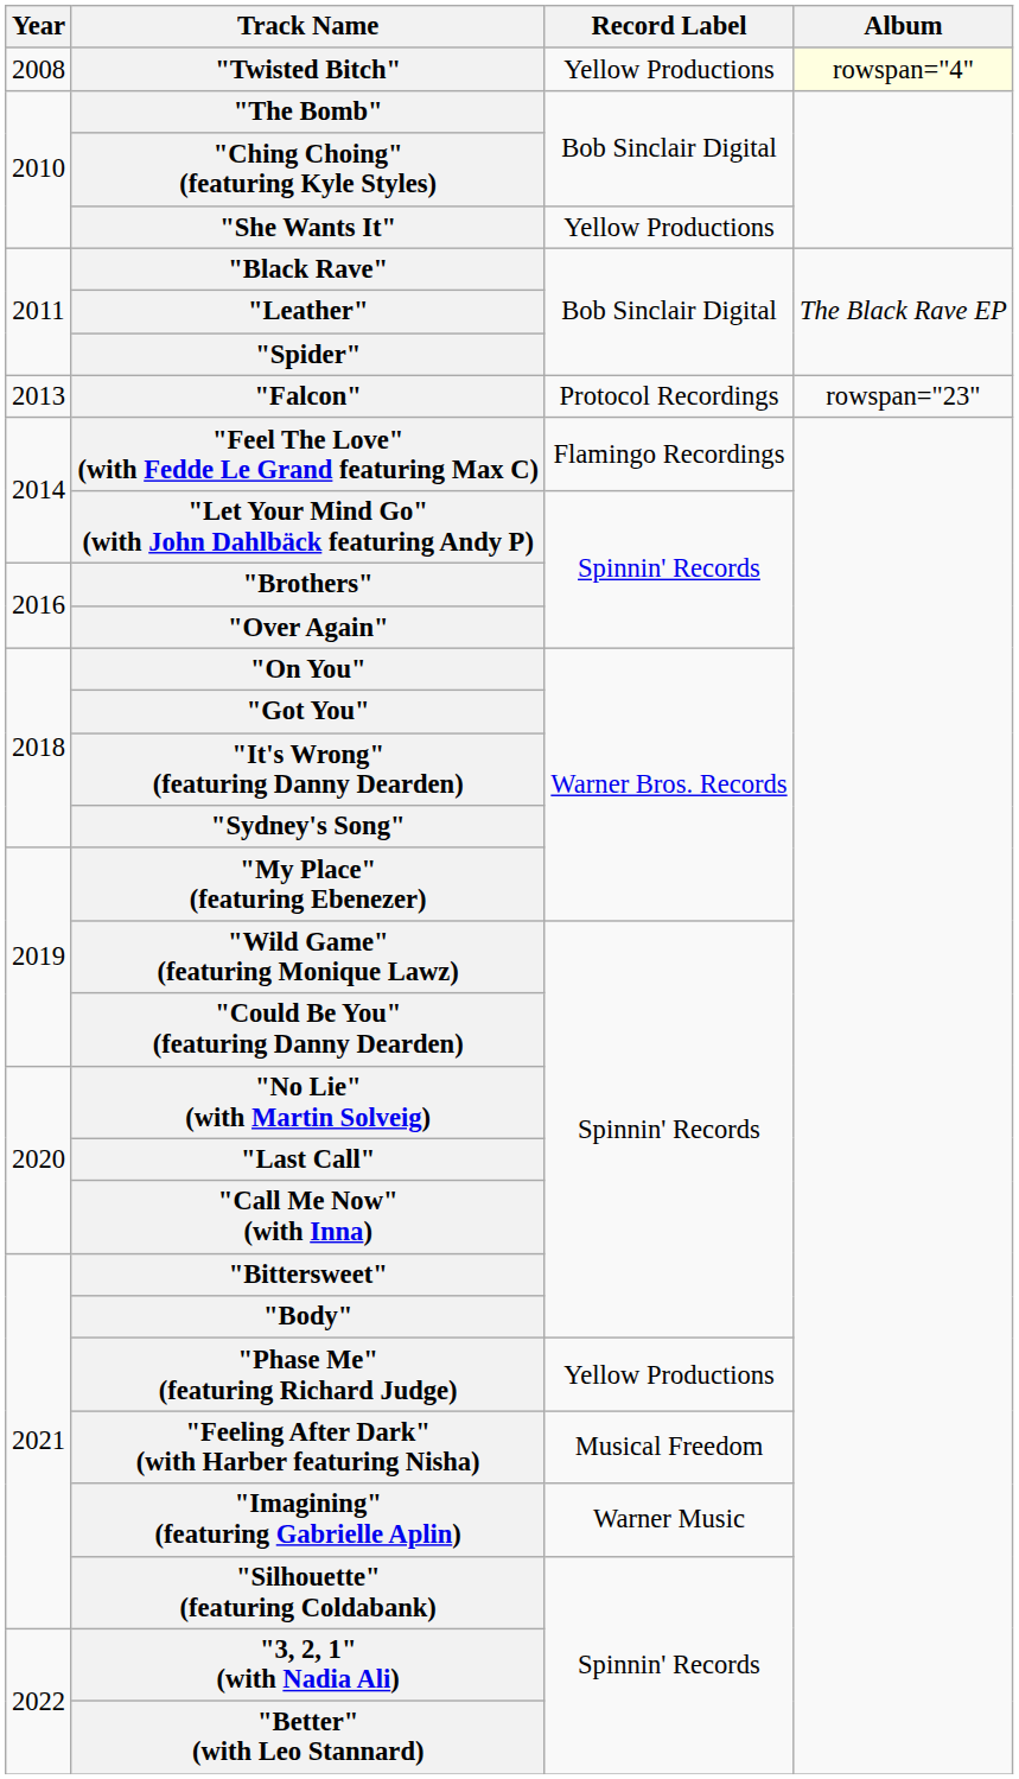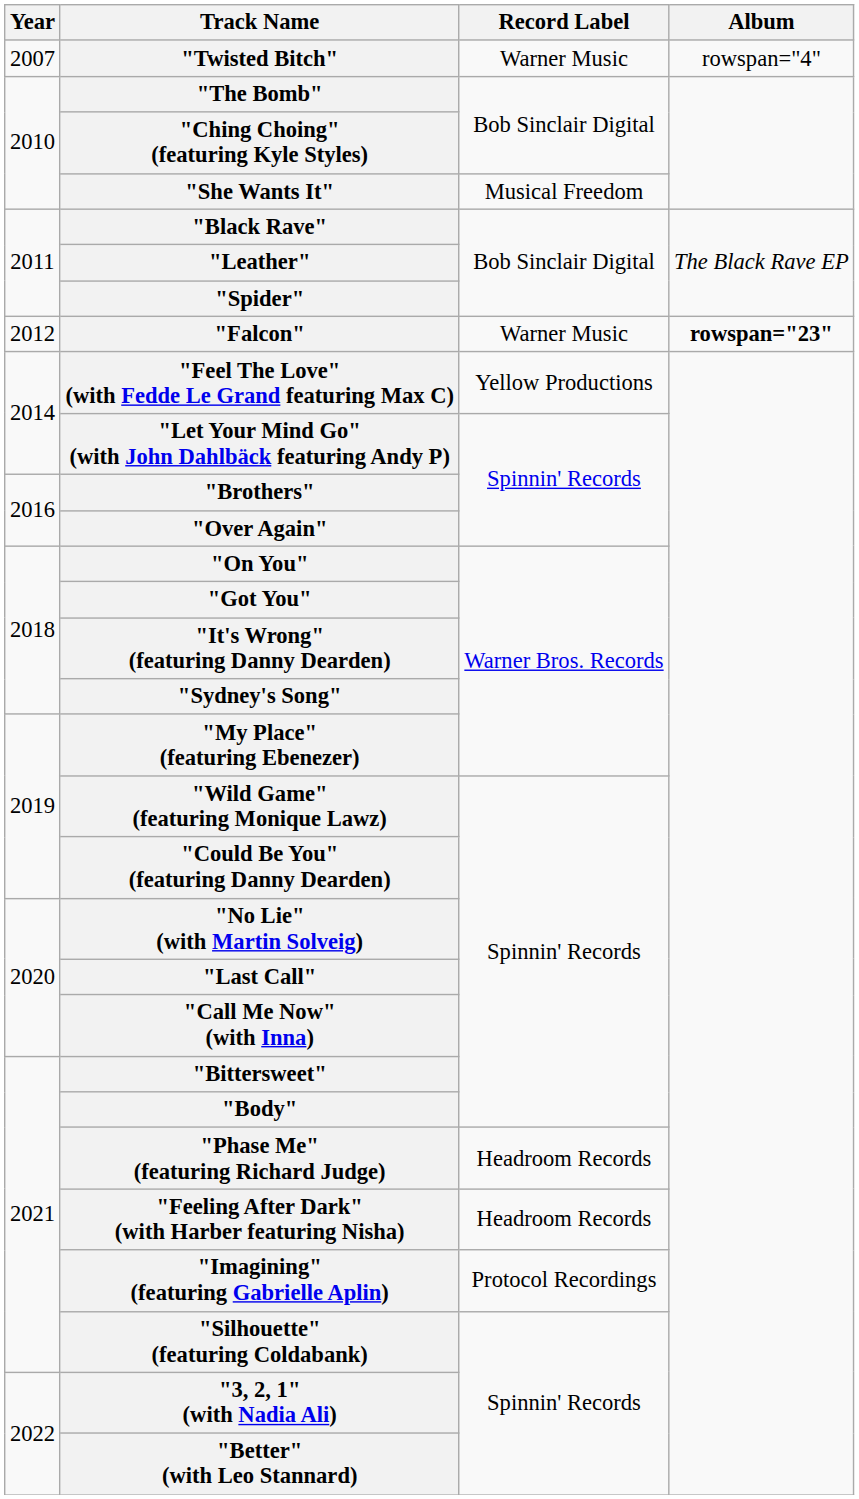"Twisted Bitch" | Year: 2008 -> 2007
"Twisted Bitch" | Record Label: Yellow Productions -> Warner Music
"Twisted Bitch" | Album: lightyellow background -> no background
"She Wants It" | Record Label: Yellow Productions -> Musical Freedom
"Falcon" | Year: 2013 -> 2012
"Falcon" | Record Label: Protocol Recordings -> Warner Music
"Falcon" | Album: normal -> bold
"Feel The Love" (with Fedde Le Grand featuring Max C) | Record Label: Flamingo Recordings -> Yellow Productions
"Phase Me" (featuring Richard Judge) | Record Label: Yellow Productions -> Headroom Records
"Feeling After Dark" (with Harber featuring Nisha) | Record Label: Musical Freedom -> Headroom Records
"Imagining" (featuring Gabrielle Aplin) | Record Label: Warner Music -> Protocol Recordings
